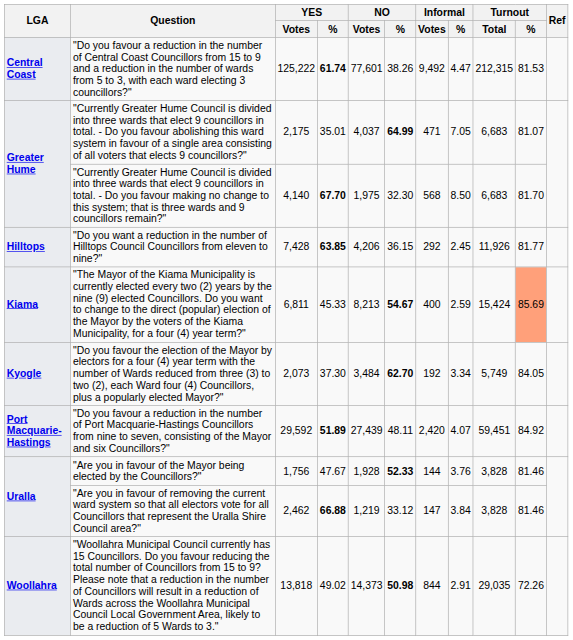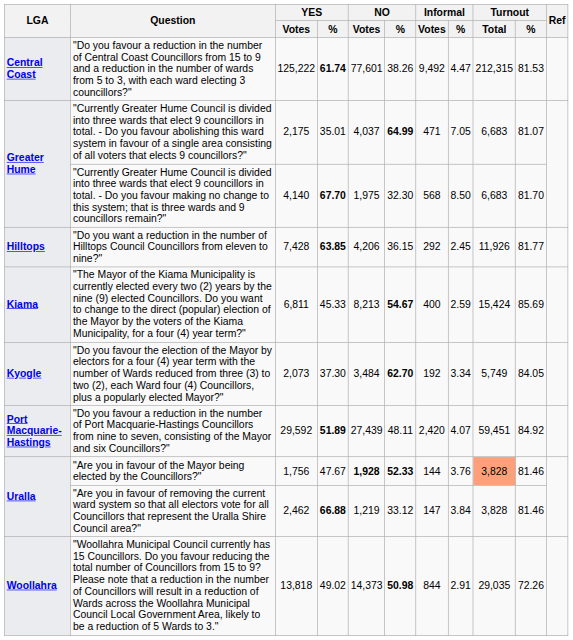row 7 | Turnout / %: lightsalmon background -> no background
row 10 | NO / Votes: normal -> bold
row 10 | Turnout / Total: no background -> lightsalmon background
